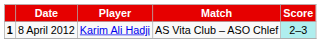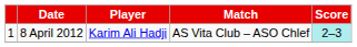8 April 2012 | column 1: bold -> normal
